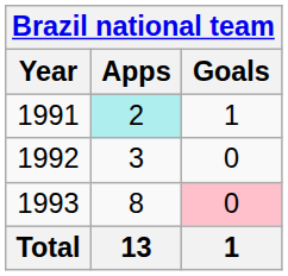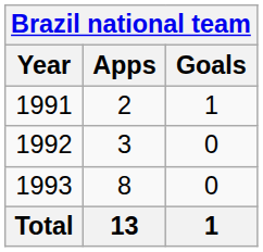1991 | Apps: paleturquoise background -> no background
1993 | Goals: pink background -> no background
